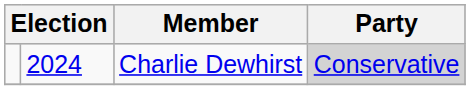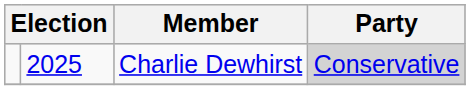Charlie Dewhirst | column 2: 2024 -> 2025
